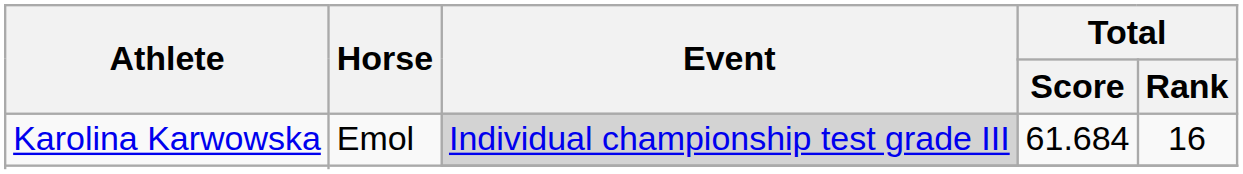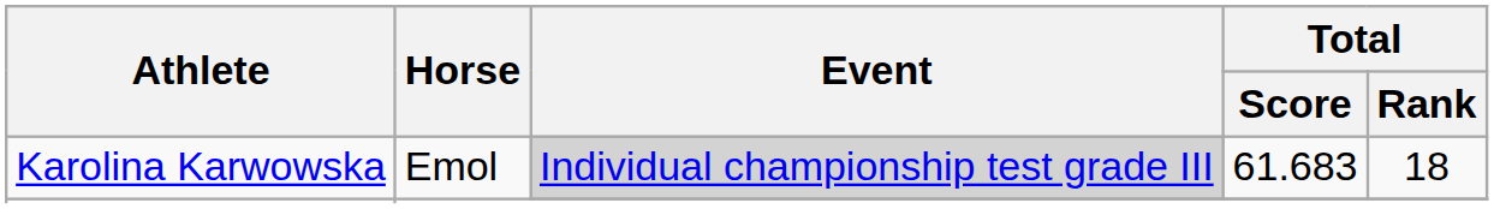row 3 | Total / Score: 61.684 -> 61.683
row 3 | Total / Rank: 16 -> 18
